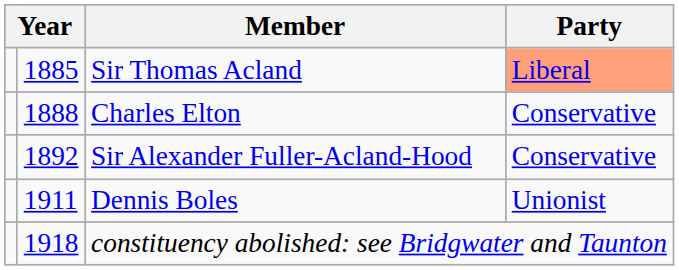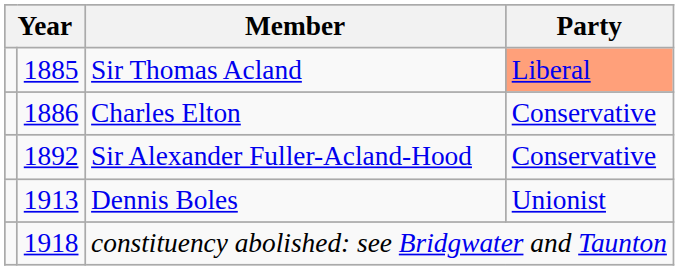Charles Elton | column 2: 1888 -> 1886
Dennis Boles | column 2: 1911 -> 1913
